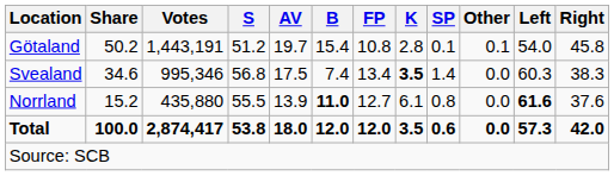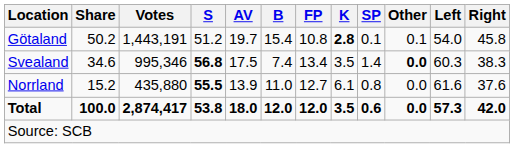Götaland | K: normal -> bold
Svealand | S: normal -> bold
Svealand | K: bold -> normal
Svealand | Other: normal -> bold
Norrland | S: normal -> bold
Norrland | B: bold -> normal
Norrland | Left: bold -> normal
